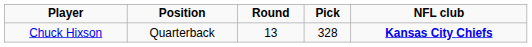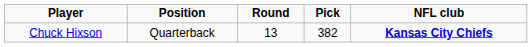Chuck Hixson | Pick: 328 -> 382
